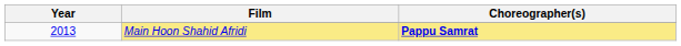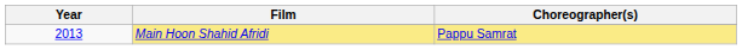Main Hoon Shahid Afridi | Choreographer(s): bold -> normal
